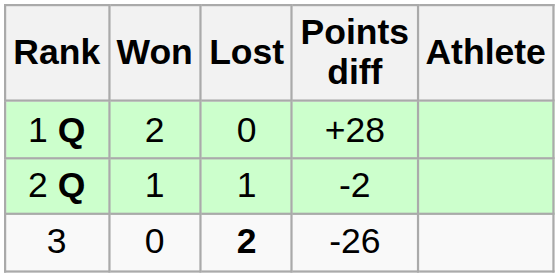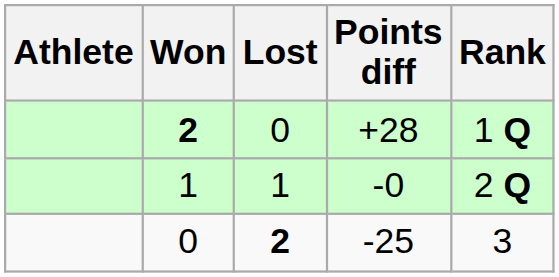columns swapped: Athlete <-> Rank
row 2 | Won: normal -> bold
row 3 | Points diff: -2 -> -0
row 4 | Points diff: -26 -> -25
